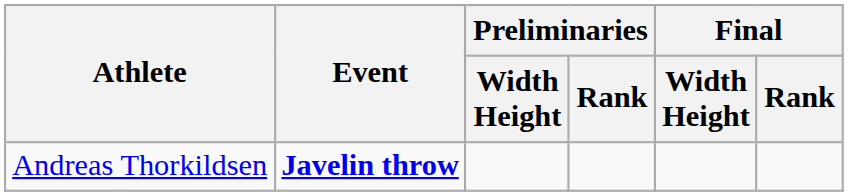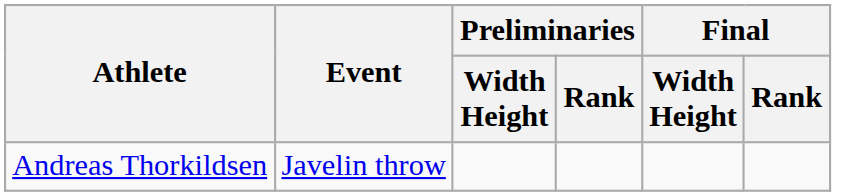Andreas Thorkildsen | Event: bold -> normal
